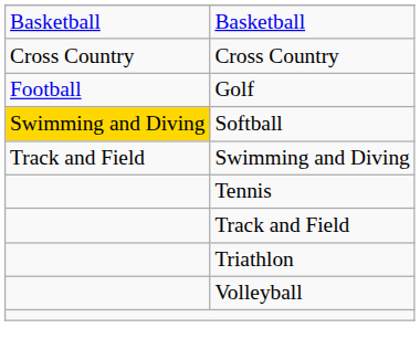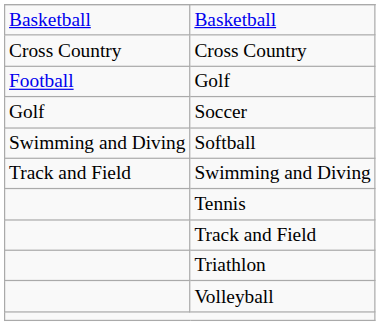+ row: Golf | Soccer
Softball | column 1: gold background -> no background
